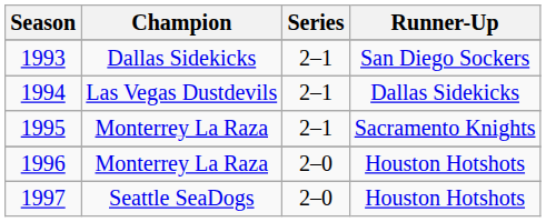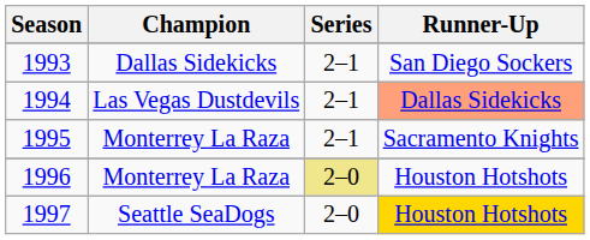1994 | Runner-Up: no background -> lightsalmon background
1996 | Series: no background -> khaki background
1997 | Runner-Up: no background -> gold background
